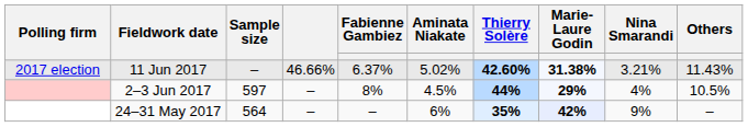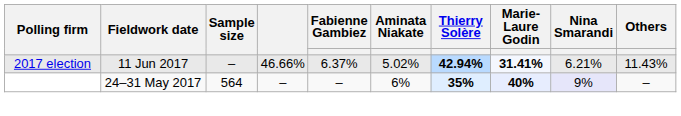11 Jun 2017 | Thierry Solère: 42.60% -> 42.94%
11 Jun 2017 | Marie-Laure Godin: 31.38% -> 31.41%
11 Jun 2017 | Nina Smarandi: 3.21% -> 6.21%
- row: 2–3 Jun 2017 | 597 | – | 8% | 4.5% | 44% | 29% | 4% | 10.5%
24–31 May 2017 | Marie-Laure Godin: 42% -> 40%
24–31 May 2017 | Nina Smarandi: no background -> lavender background
